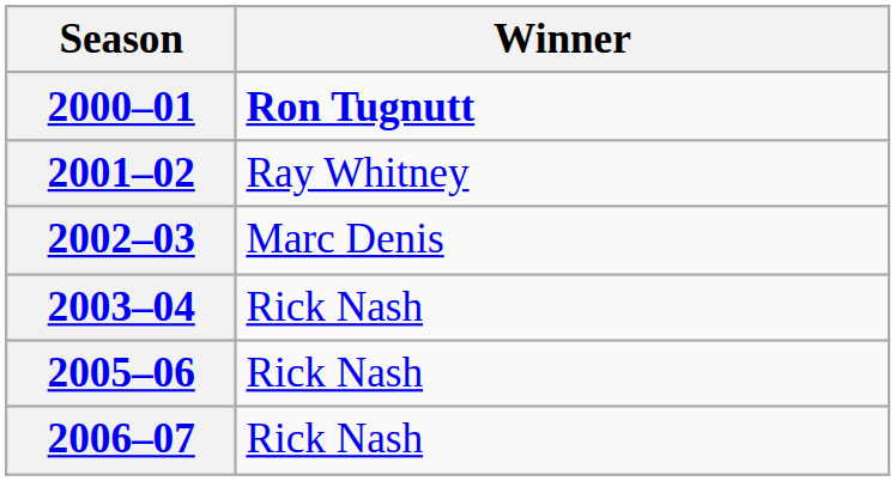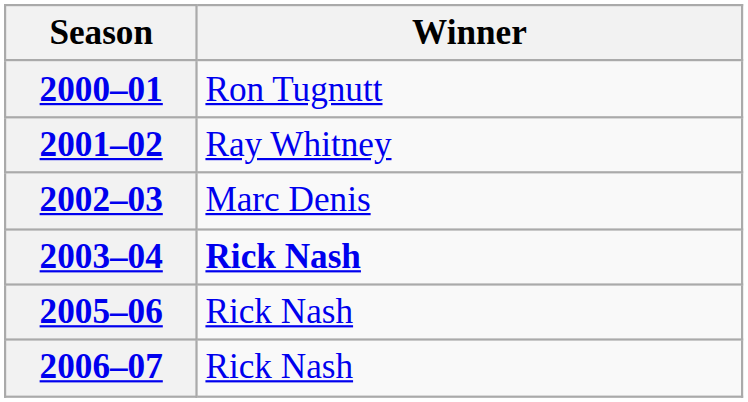2000–01 | Winner: bold -> normal
2003–04 | Winner: normal -> bold
